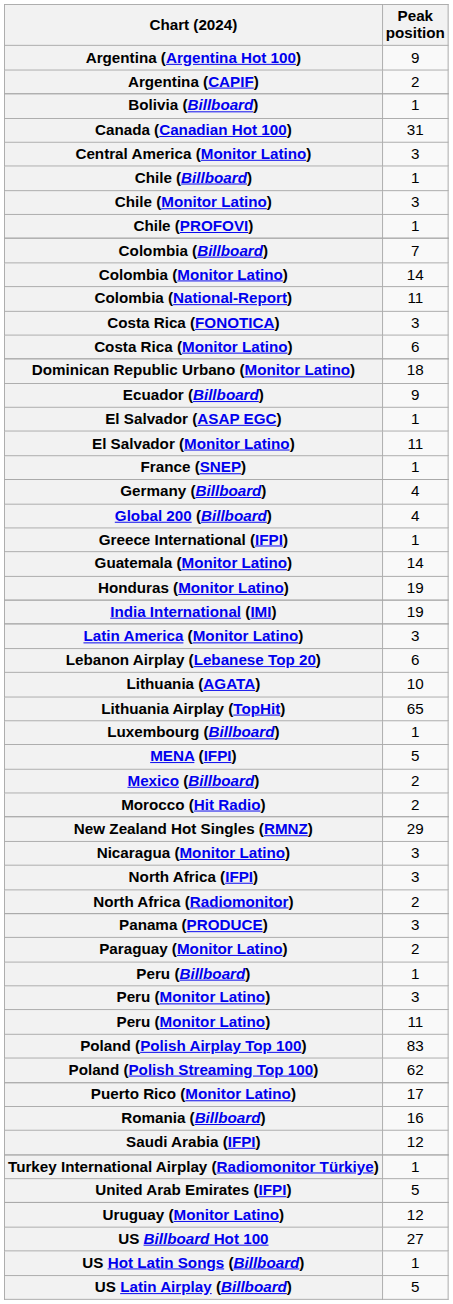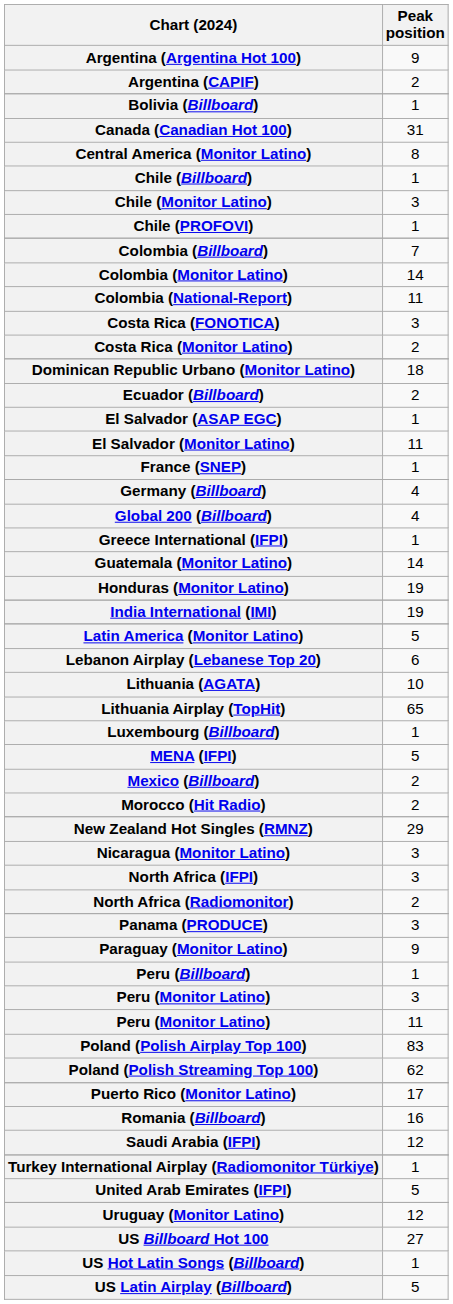row 6 | Peak position: 3 -> 8
row 14 | Peak position: 6 -> 2
row 16 | Peak position: 9 -> 2
row 26 | Peak position: 3 -> 5
row 39 | Peak position: 2 -> 9
